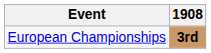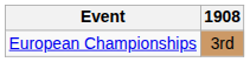European Championships | 1908: bold -> normal
